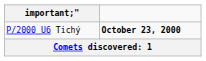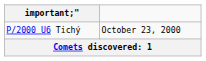P/2000 U6 Tichý | column 2: bold -> normal
